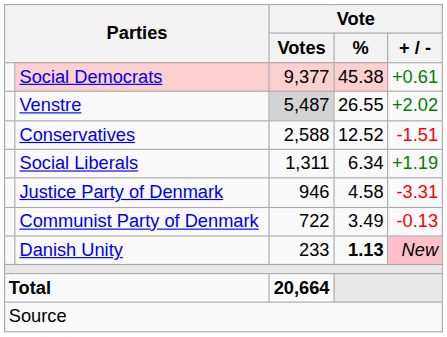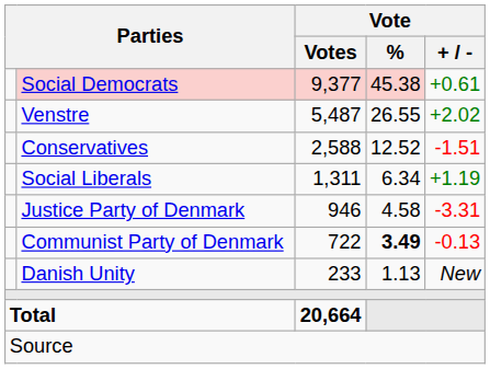Venstre | Vote / Votes: lightgrey background -> no background
Communist Party of Denmark | Vote / %: normal -> bold
Danish Unity | Vote / %: bold -> normal
Danish Unity | Vote / + / -: pink background -> no background
